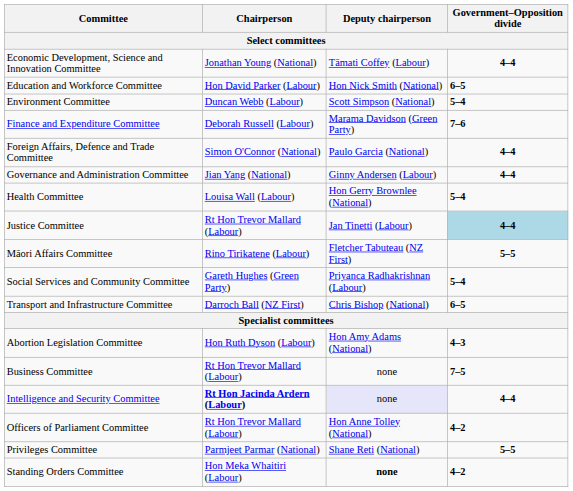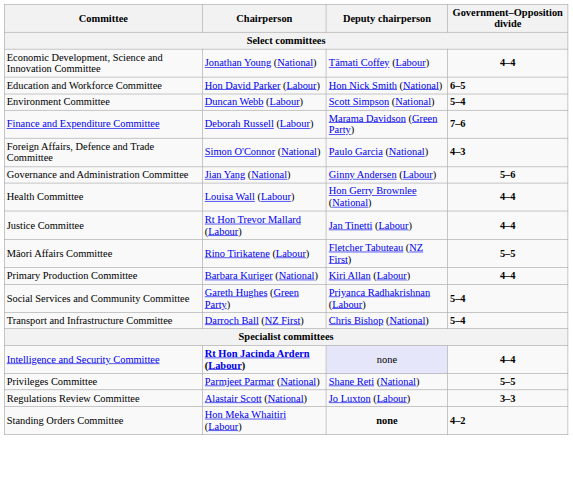Foreign Affairs, Defence and Trade Committee | Government–Opposition divide: 4–4 -> 4–3
Governance and Administration Committee | Government–Opposition divide: 4–4 -> 5–6
Health Committee | Government–Opposition divide: 5–4 -> 4–4
Justice Committee | Government–Opposition divide: lightblue background -> no background
+ row: Primary Production Committee | Barbara Kuriger (National) | Kiri Allan (Labour) | 4–4
Transport and Infrastructure Committee | Government–Opposition divide: 6–5 -> 5–4
- row: Abortion Legislation Committee | Hon Ruth Dyson (Labour) | Hon Amy Adams (National) | 4–3
- row: Business Committee | Rt Hon Trevor Mallard (Labour) | none | 7–5
- row: Officers of Parliament Committee | Rt Hon Trevor Mallard (Labour) | Hon Anne Tolley (National) | 4–2
+ row: Regulations Review Committee | Alastair Scott (National) | Jo Luxton (Labour) | 3–3
